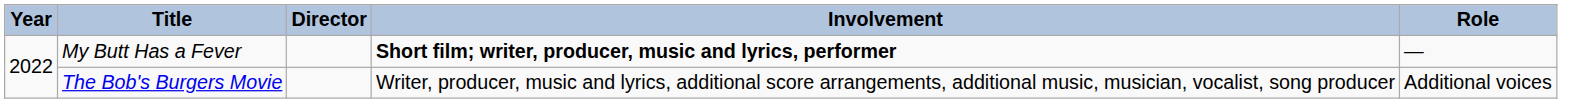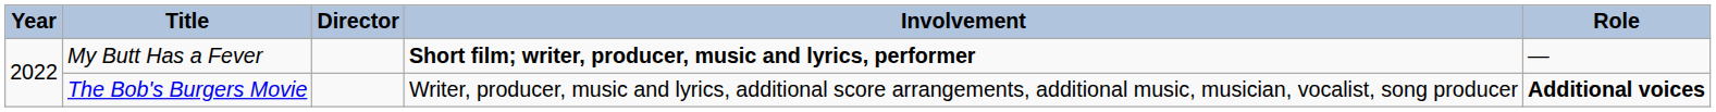The Bob's Burgers Movie | Role: normal -> bold
